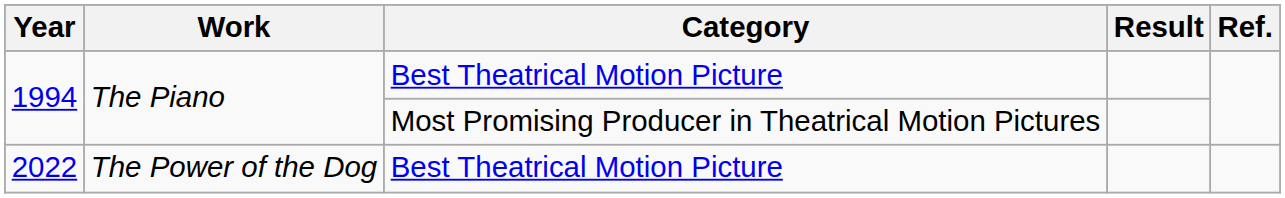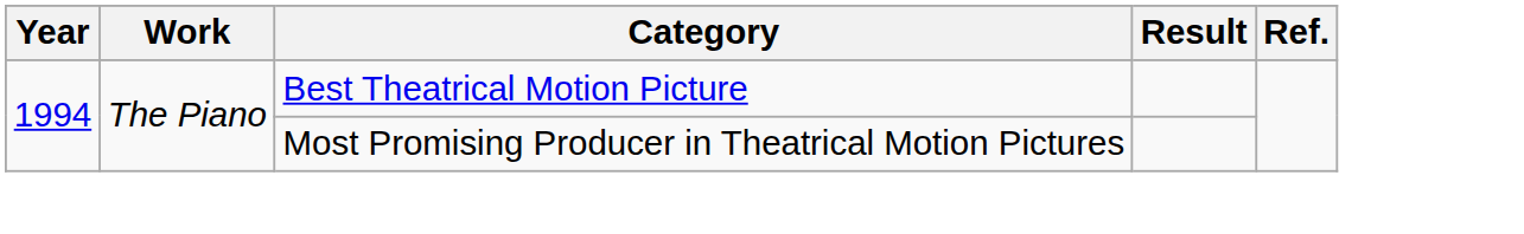- row: 2022 | The Power of the Dog | Best Theatrical Motion Picture
